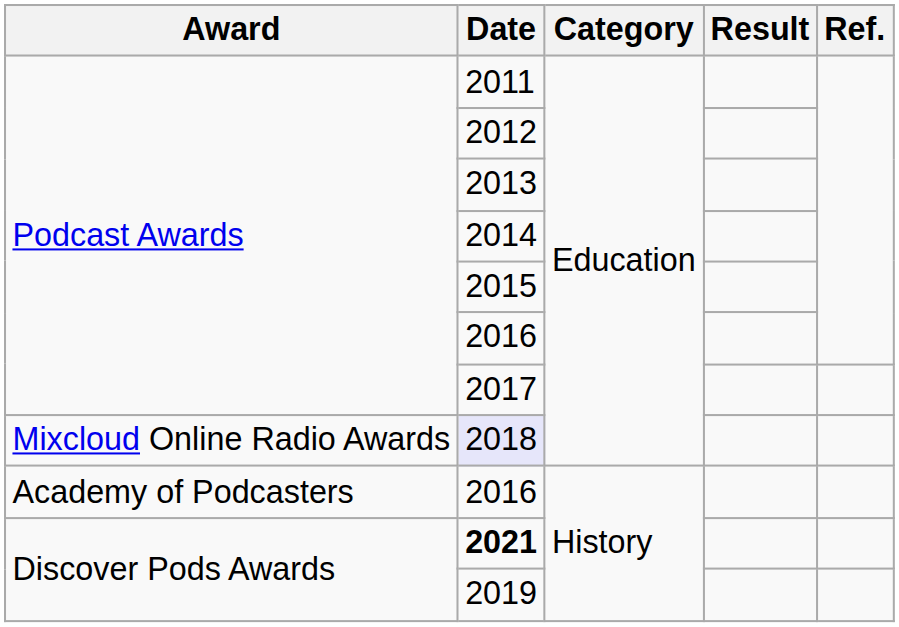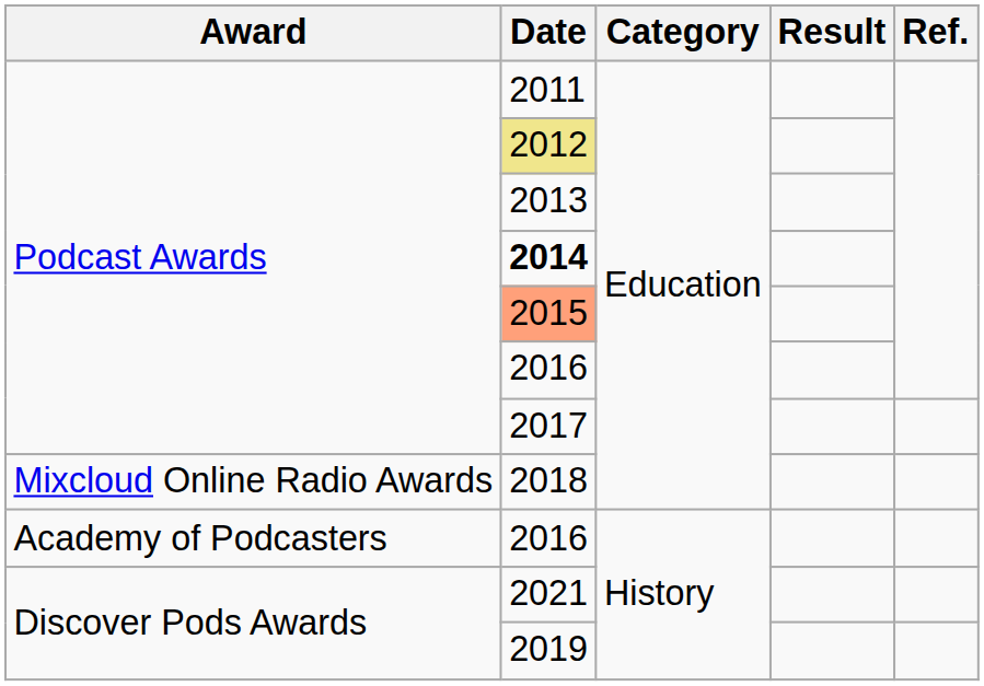2012 | Date: no background -> khaki background
2014 | Date: normal -> bold
2015 | Date: no background -> lightsalmon background
2018 | Date: lavender background -> no background
2021 | Date: bold -> normal
